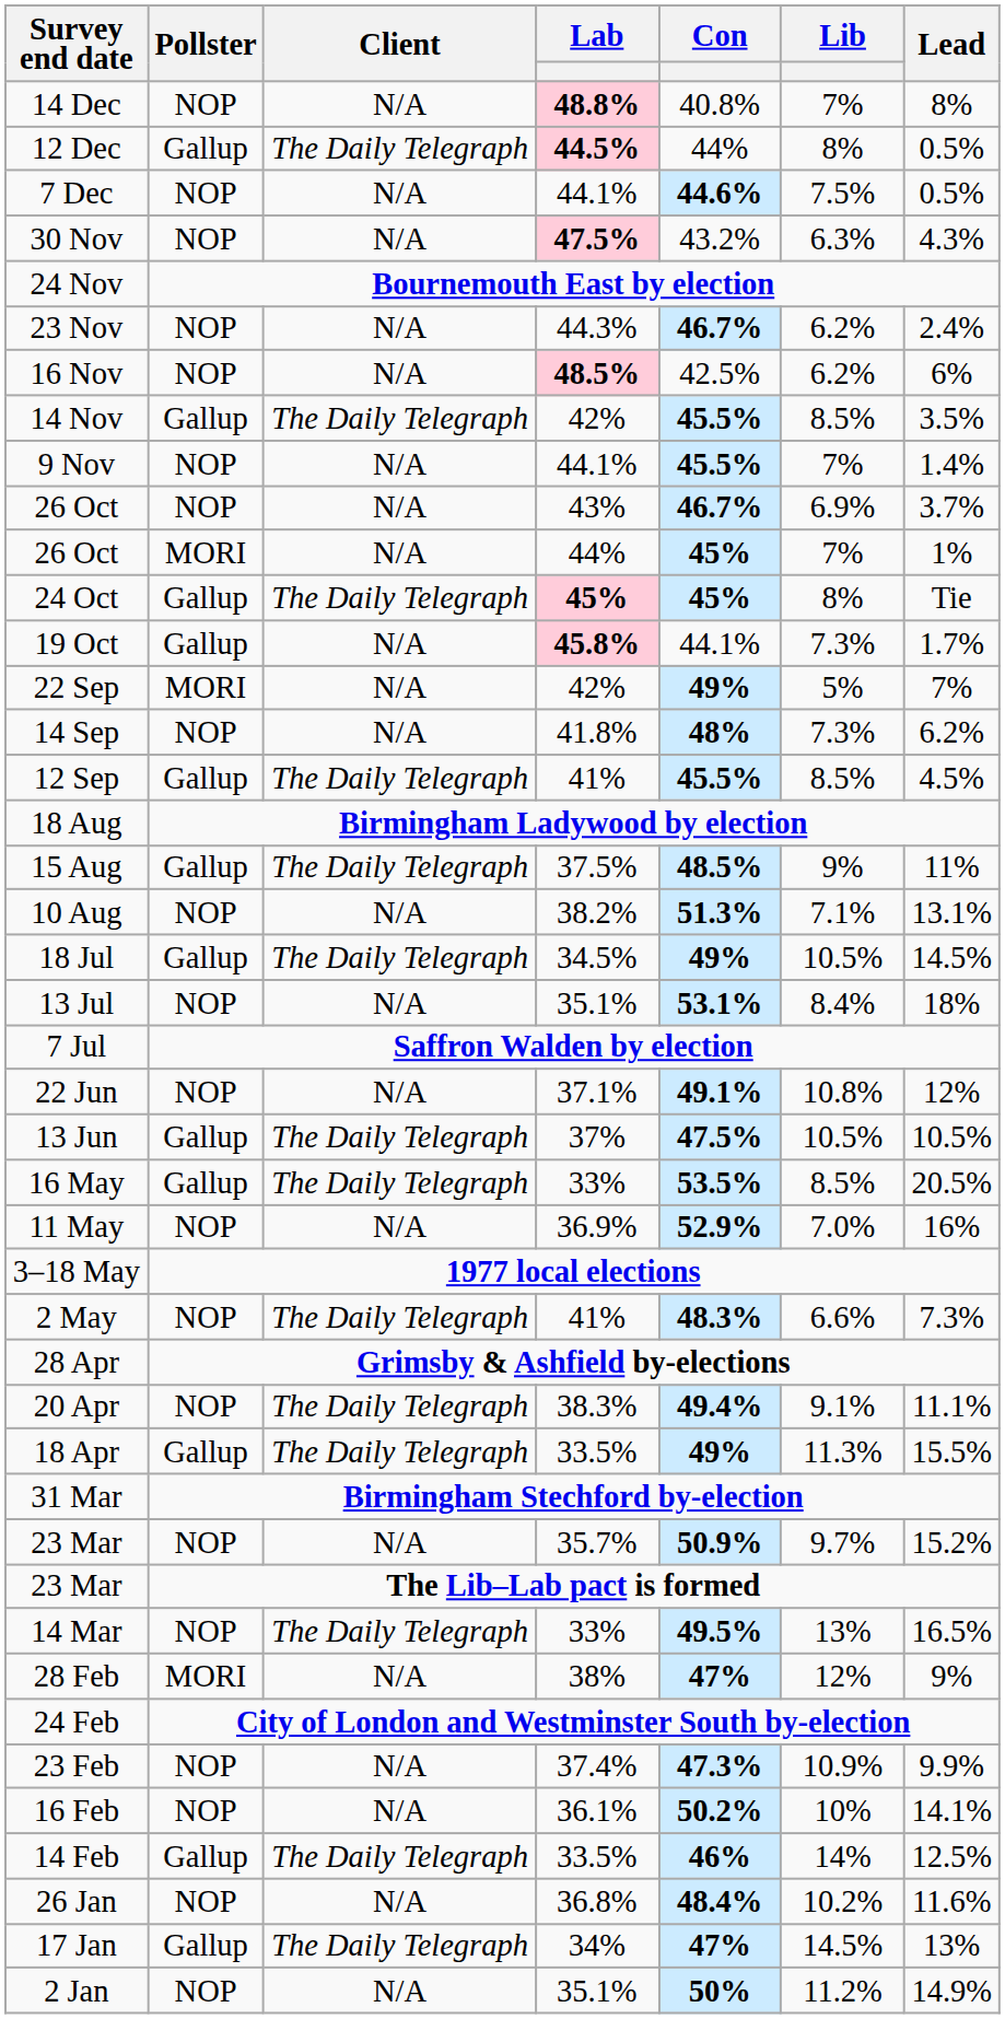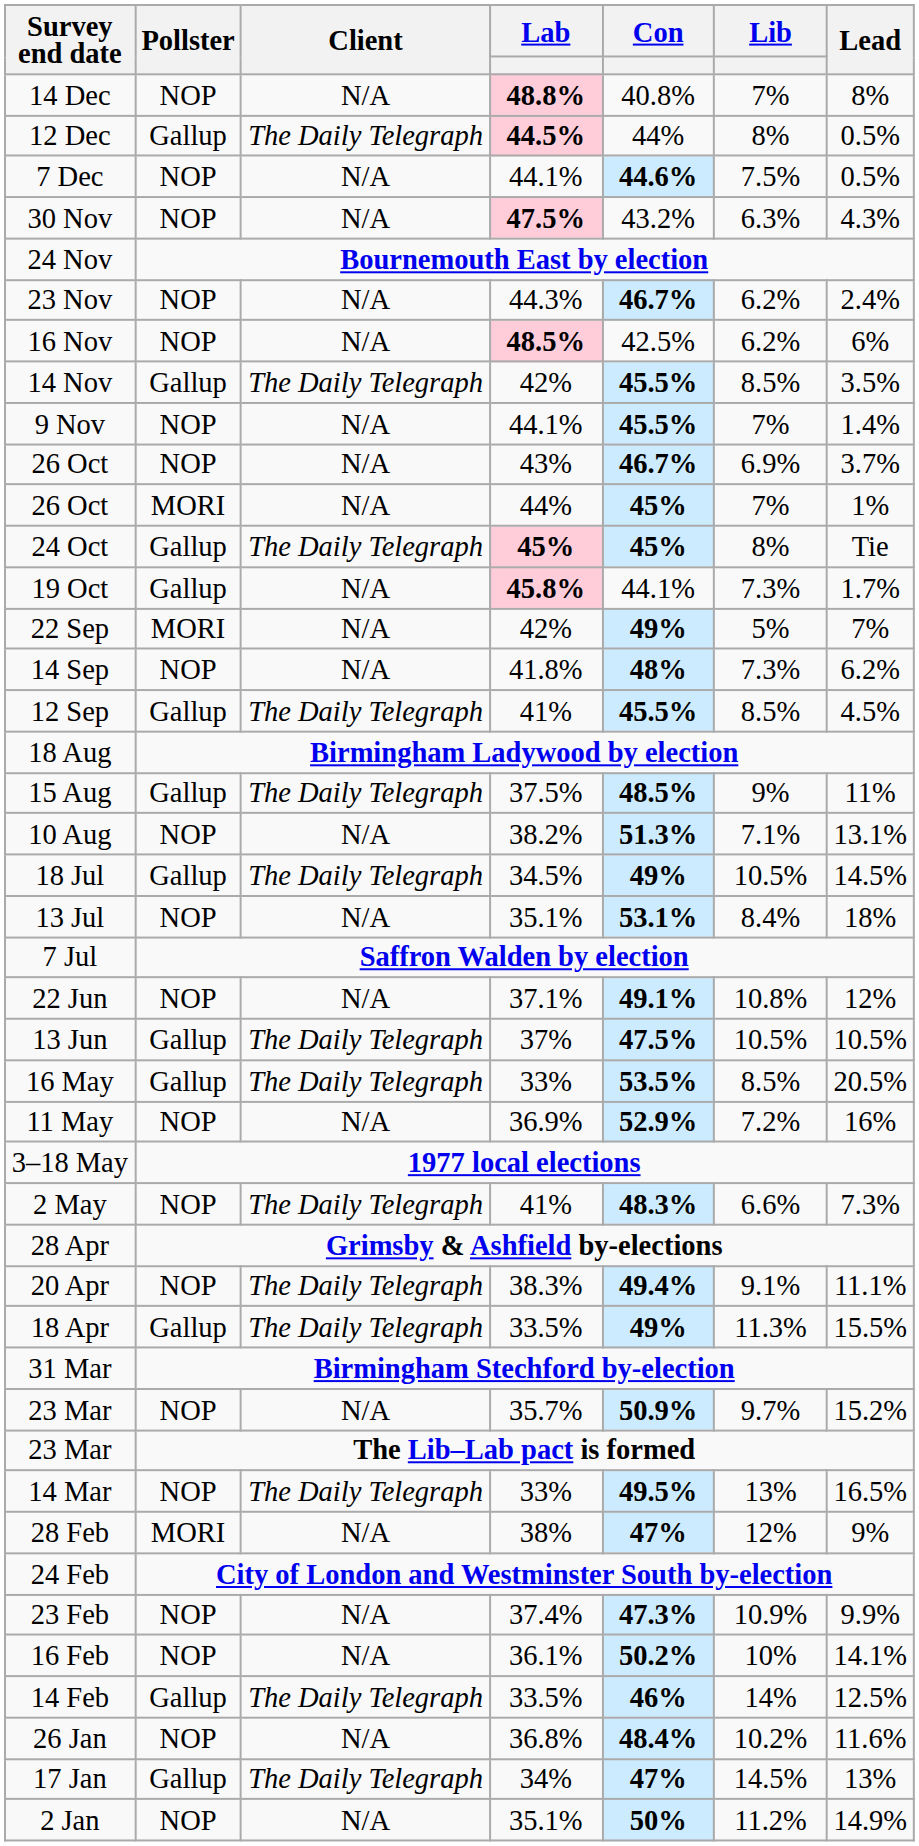11 May | Lib: 7.0% -> 7.2%
